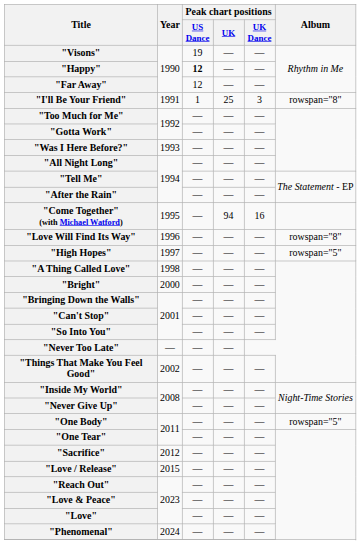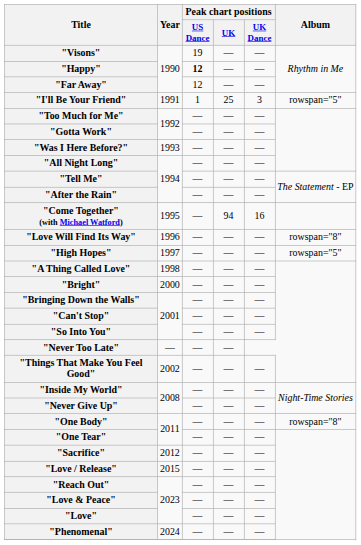"I'll Be Your Friend" | Album: rowspan="8" -> rowspan="5"
"One Body" | Album: rowspan="5" -> rowspan="8"
